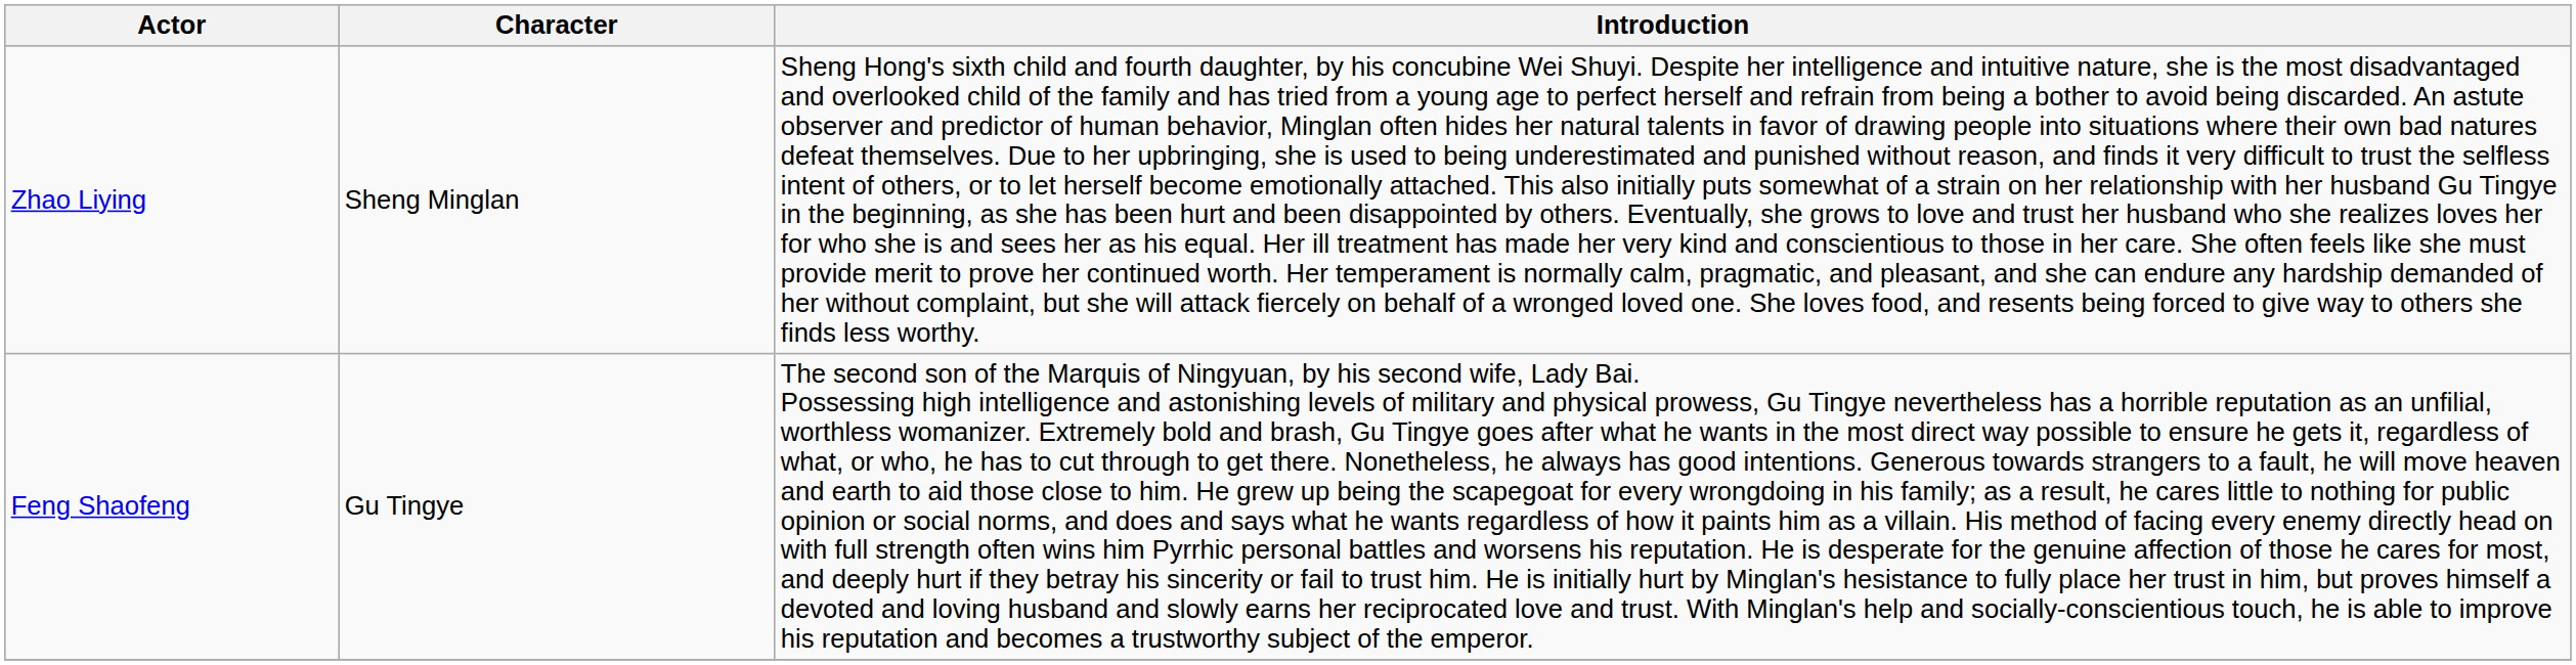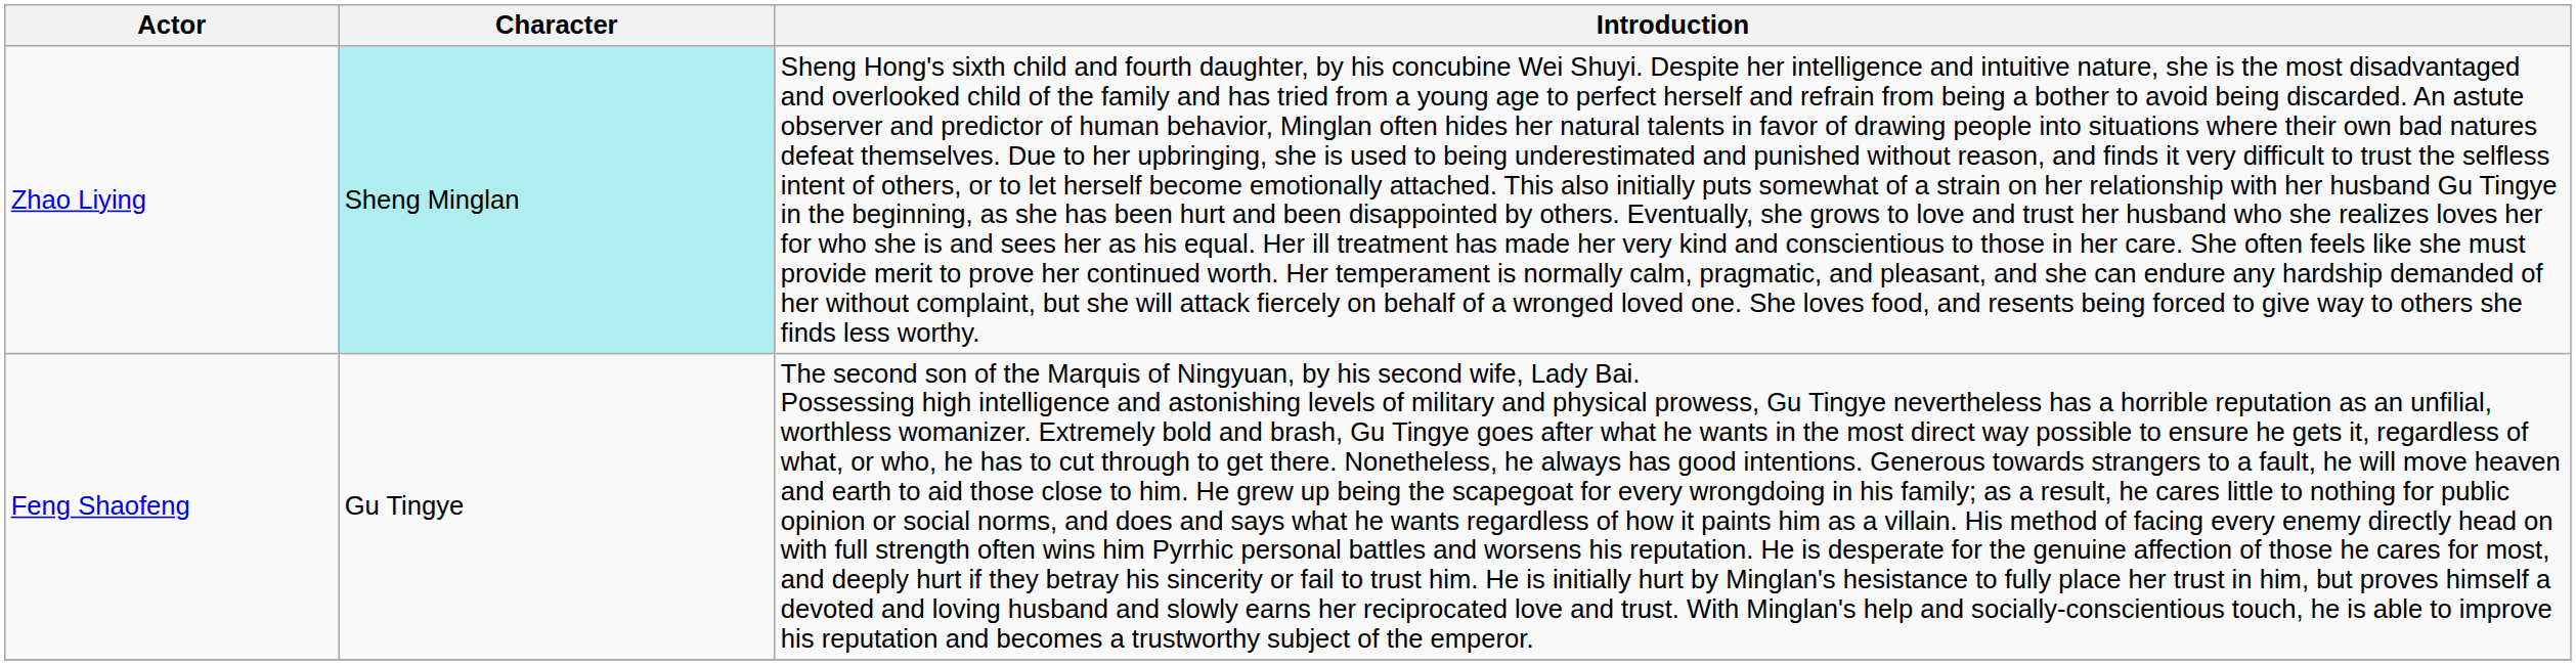Zhao Liying | Character: no background -> paleturquoise background
